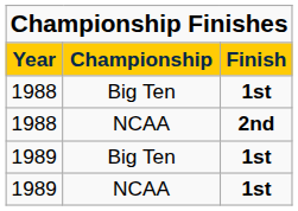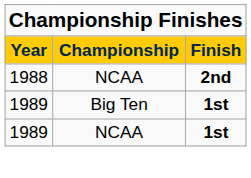- row: 1988 | Big Ten | 1st
